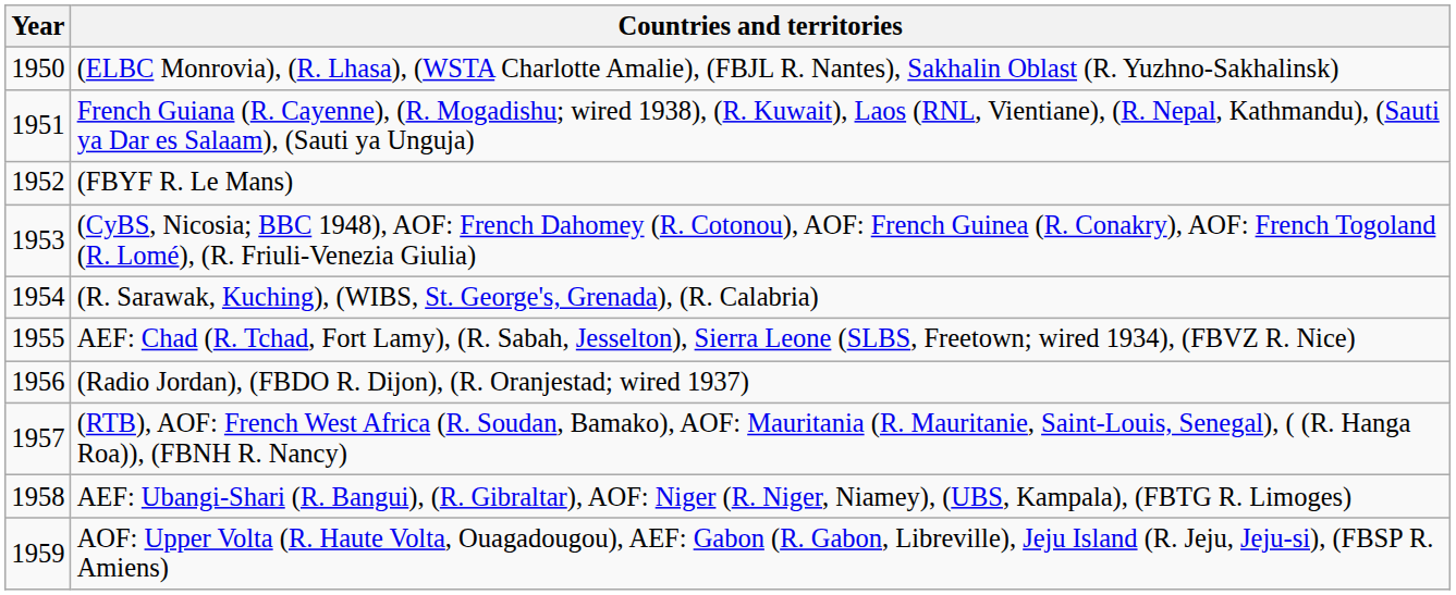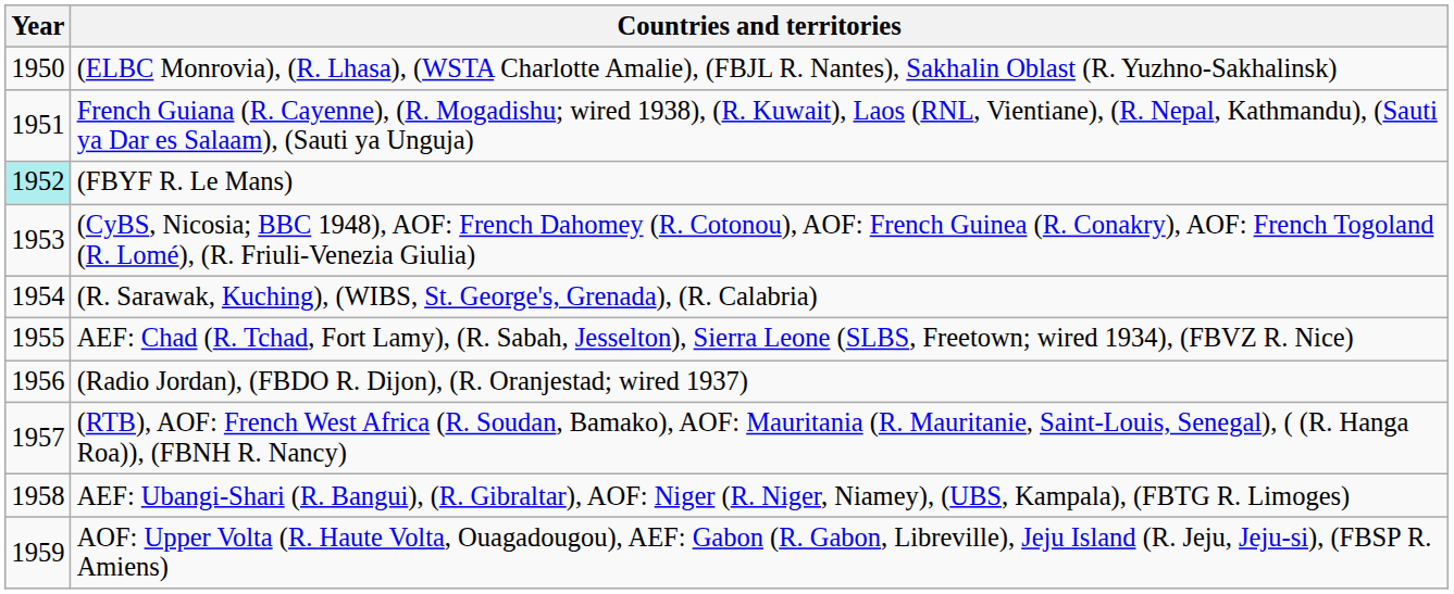(FBYF R. Le Mans) | Year: no background -> paleturquoise background
